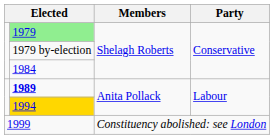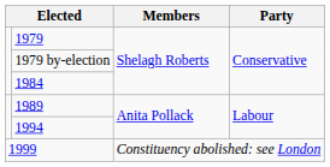1979 | column 2: lightgreen background -> no background
1989 | column 2: bold -> normal
1994 | column 2: gold background -> no background
